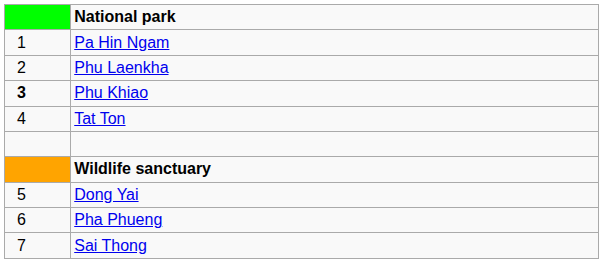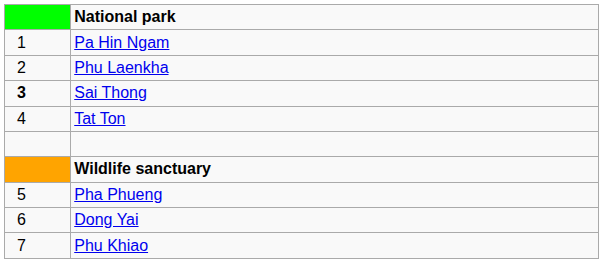row 4 | National park: Phu Khiao -> Sai Thong
row 8 | National park: Dong Yai -> Pha Phueng
row 9 | National park: Pha Phueng -> Dong Yai
row 10 | National park: Sai Thong -> Phu Khiao
